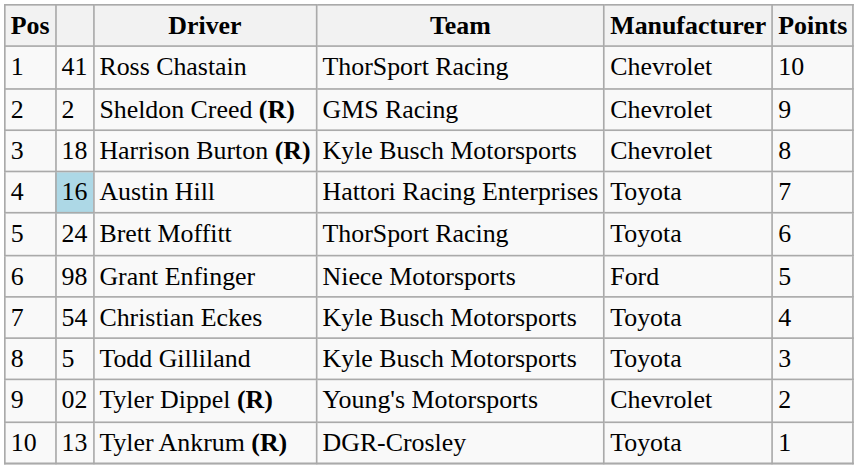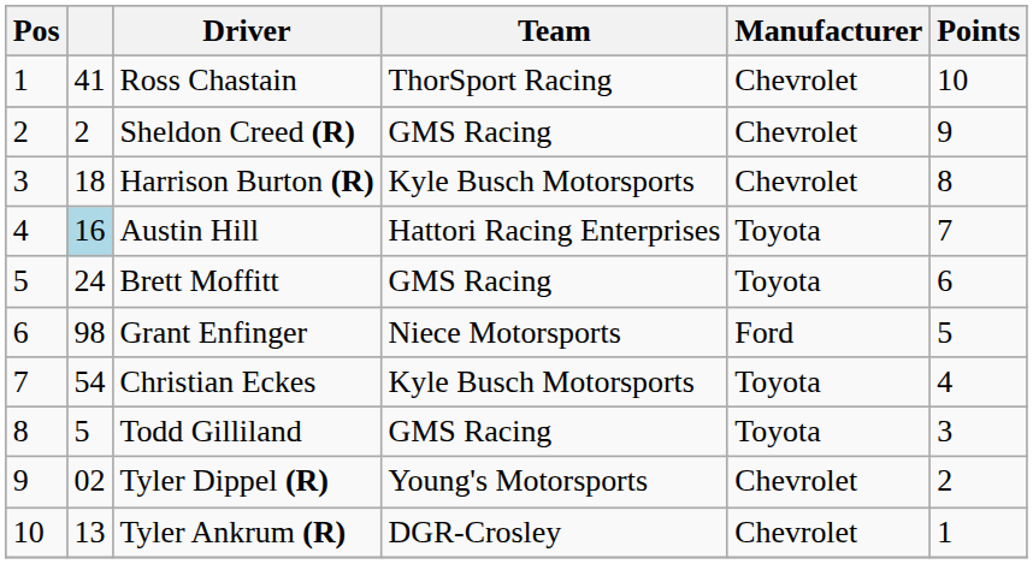Brett Moffitt | Team: ThorSport Racing -> GMS Racing
Todd Gilliland | Team: Kyle Busch Motorsports -> GMS Racing
Tyler Ankrum (R) | Manufacturer: Toyota -> Chevrolet
